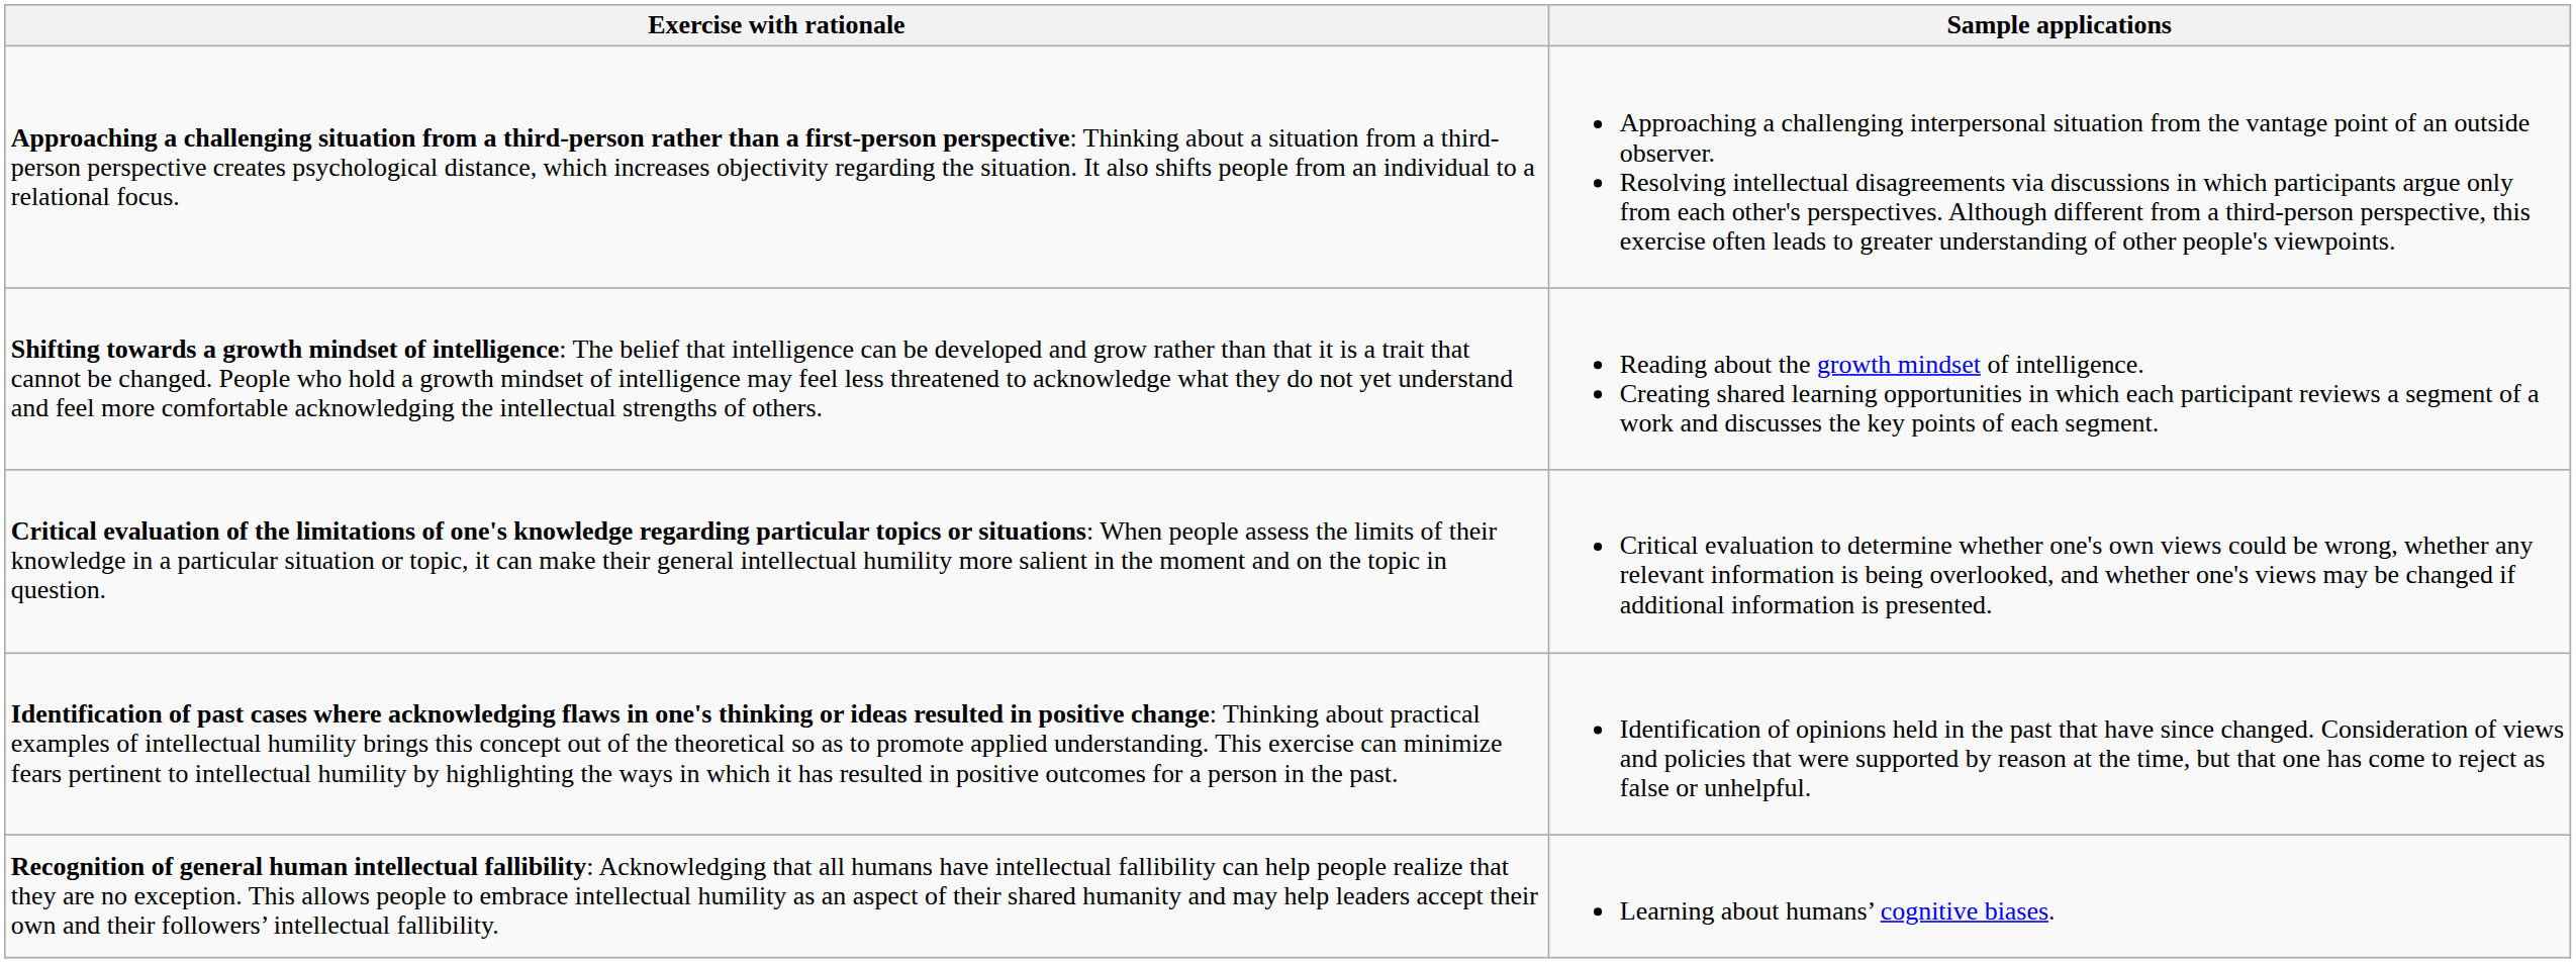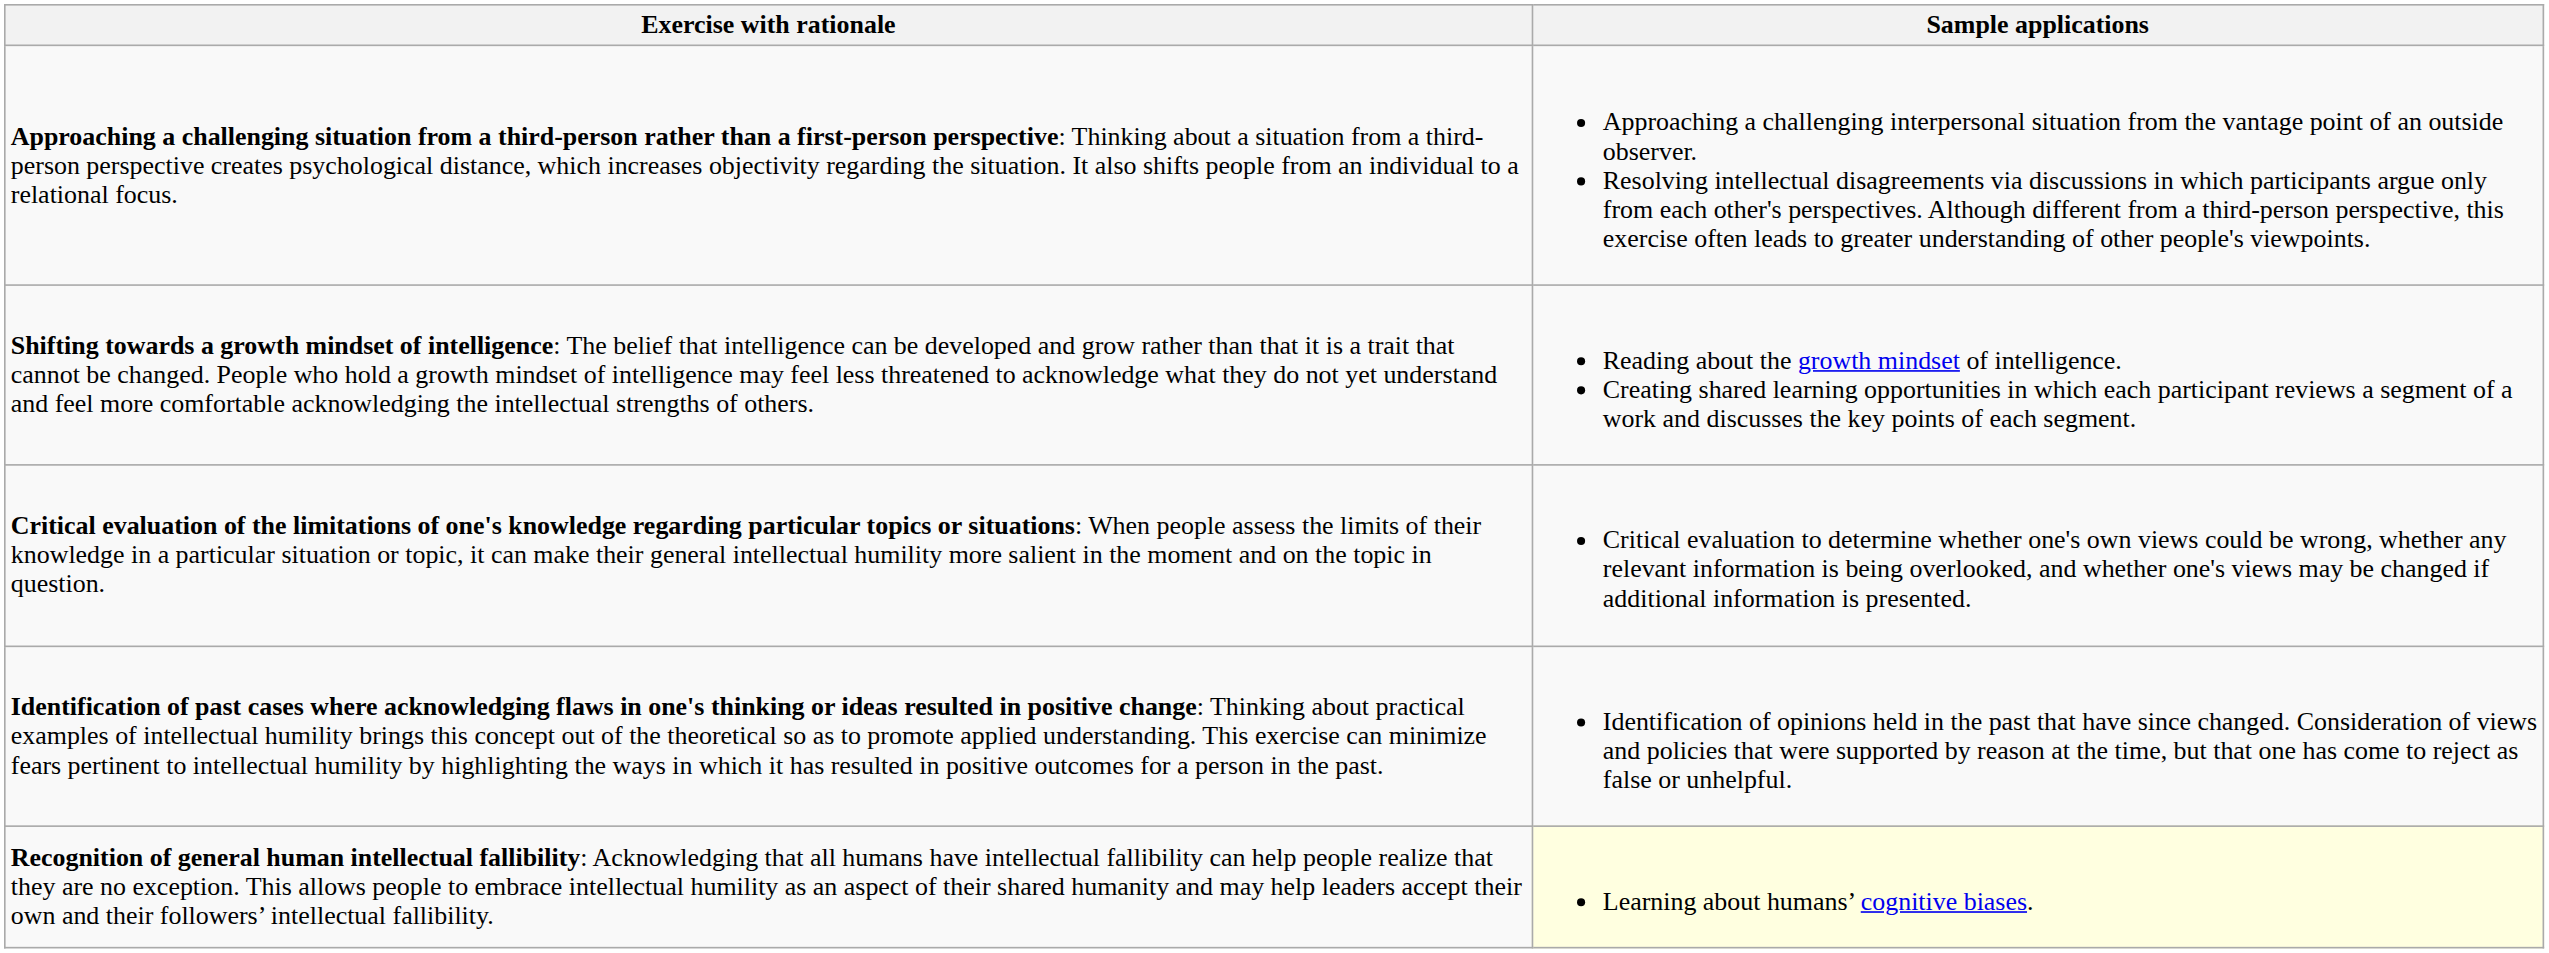row 6 | Sample applications: no background -> lightyellow background
